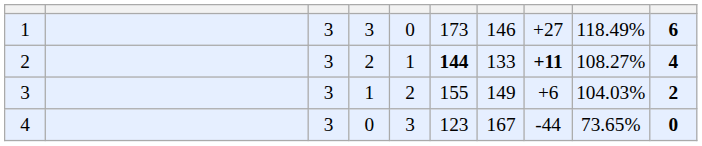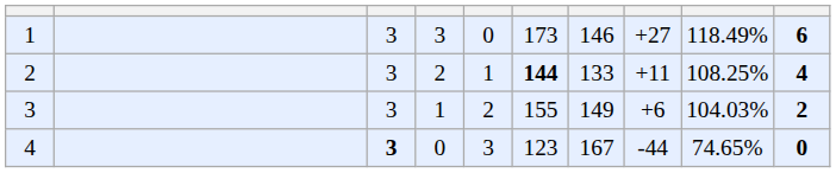row 3 | column 8: bold -> normal
row 3 | column 9: 108.27% -> 108.25%
row 5 | column 3: normal -> bold
row 5 | column 9: 73.65% -> 74.65%
